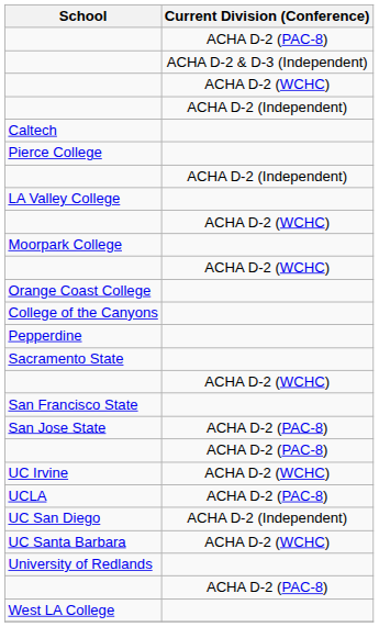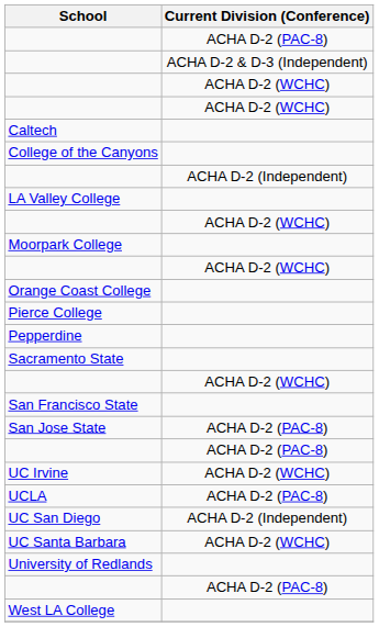row 5 | Current Division (Conference): ACHA D-2 (Independent) -> ACHA D-2 (WCHC)
row 7 | School: Pierce College -> College of the Canyons
row 14 | School: College of the Canyons -> Pierce College
